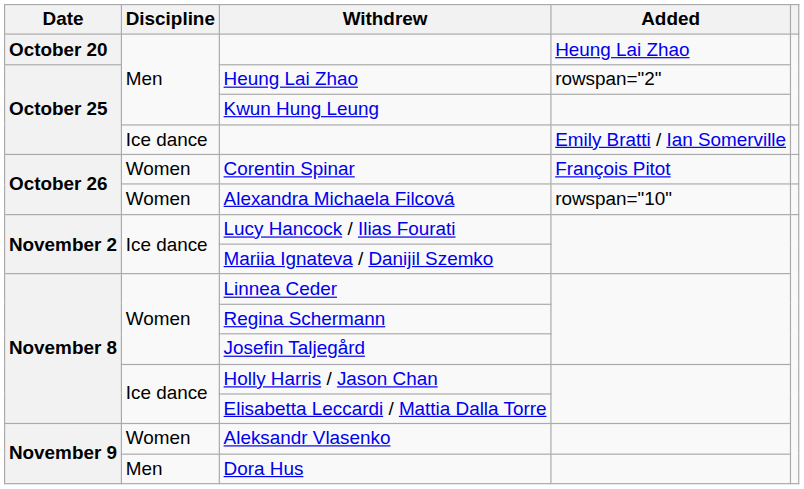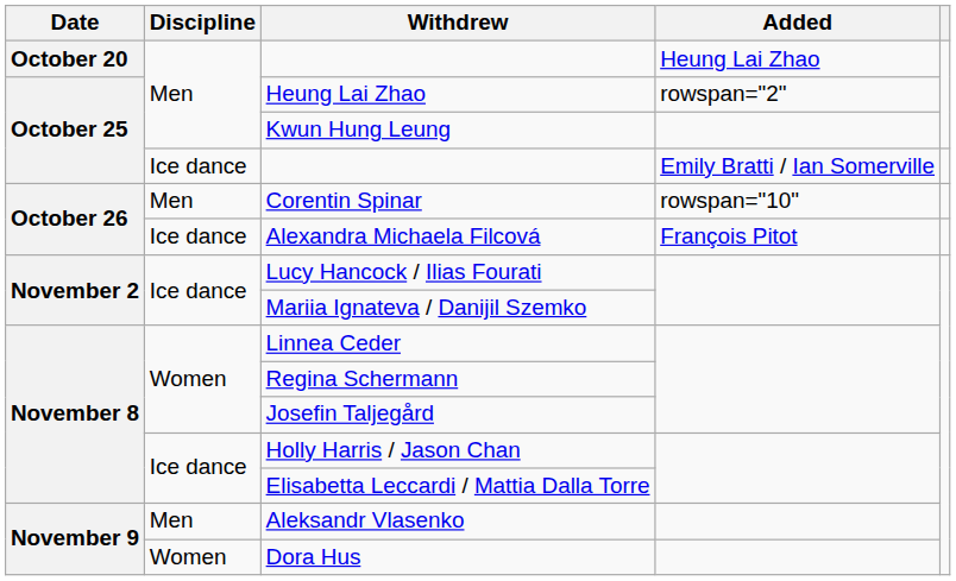Corentin Spinar | Discipline: Women -> Men
Corentin Spinar | Added: François Pitot -> rowspan="10"
Alexandra Michaela Filcová | Discipline: Women -> Ice dance
Alexandra Michaela Filcová | Added: rowspan="10" -> François Pitot
Aleksandr Vlasenko | Discipline: Women -> Men
Dora Hus | Discipline: Men -> Women
